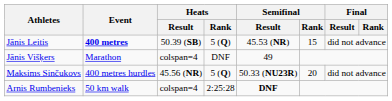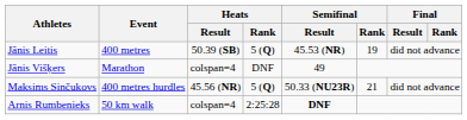Jānis Leitis | Event: bold -> normal
Jānis Leitis | Semifinal / Rank: 15 -> 19
Maksims Sinčukovs | Semifinal / Rank: 20 -> 21
